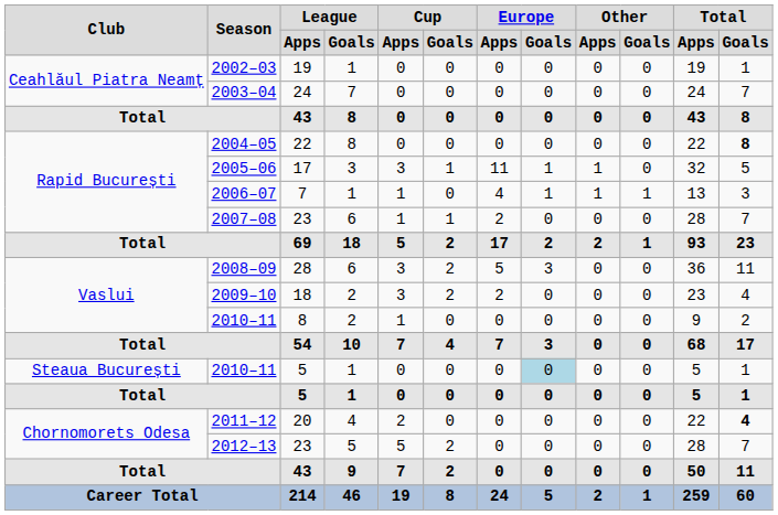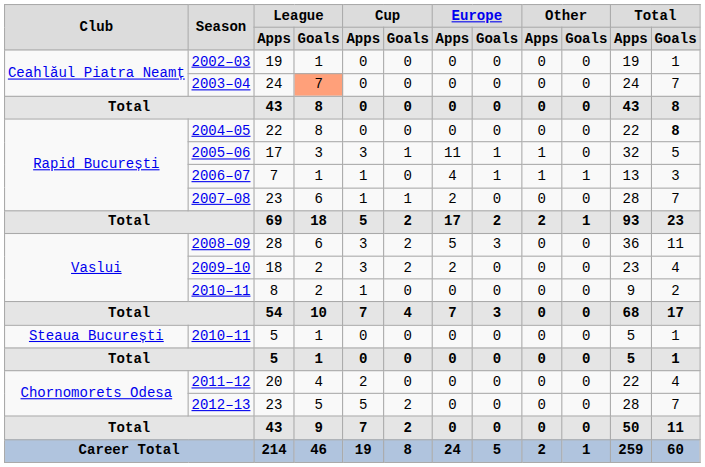2003–04 | League / Goals: no background -> lightsalmon background
2010–11 / 5 | Europe / Goals: lightblue background -> no background
2011–12 | Total / Goals: bold -> normal
